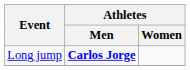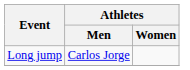Long jump | Athletes / Men: bold -> normal
